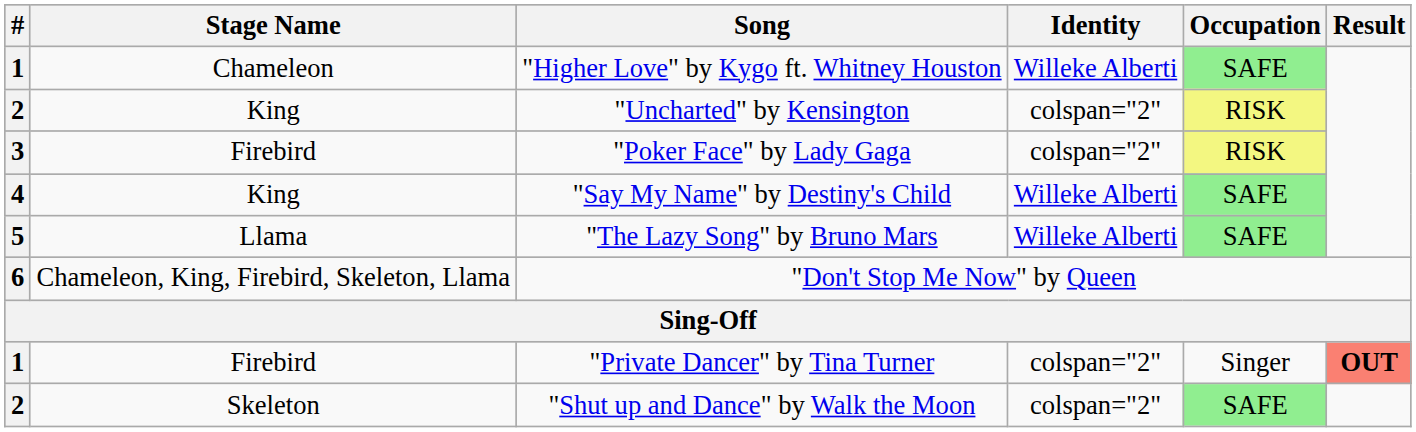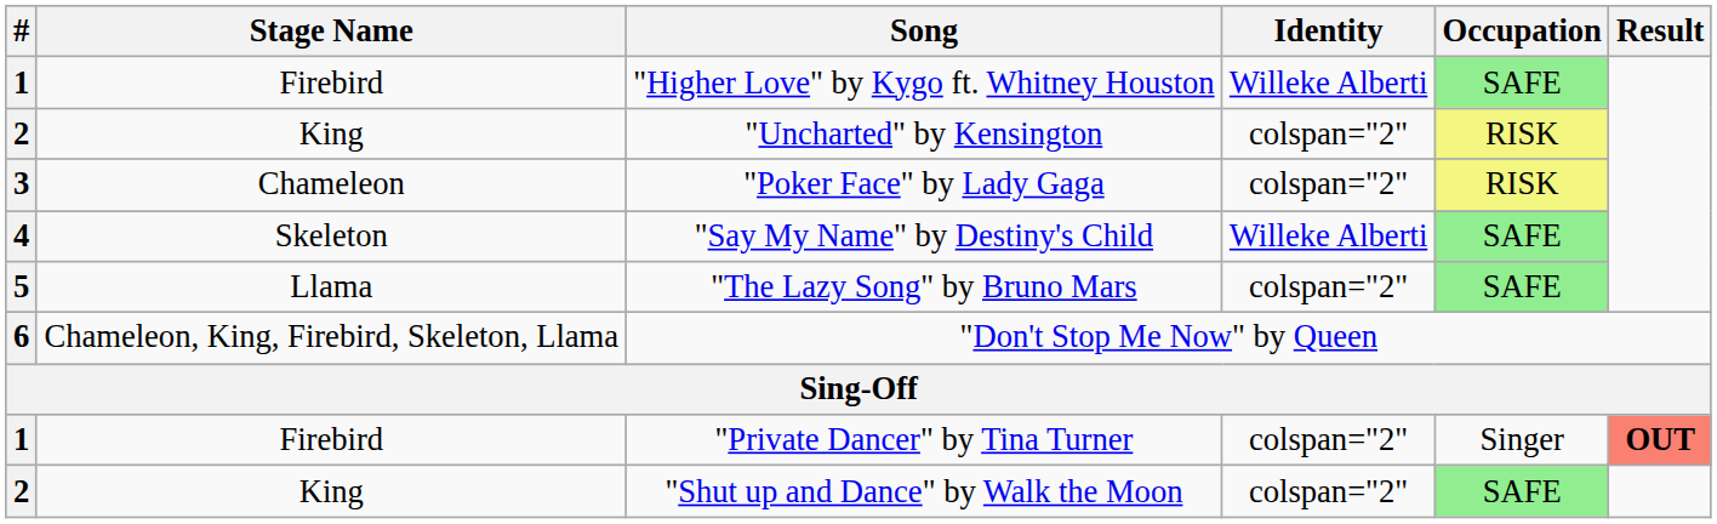"Higher Love" by Kygo ft. Whitney Houston | Stage Name: Chameleon -> Firebird
"Poker Face" by Lady Gaga | Stage Name: Firebird -> Chameleon
"Say My Name" by Destiny's Child | Stage Name: King -> Skeleton
"The Lazy Song" by Bruno Mars | Identity: Willeke Alberti -> colspan="2"
"Shut up and Dance" by Walk the Moon | Stage Name: Skeleton -> King
